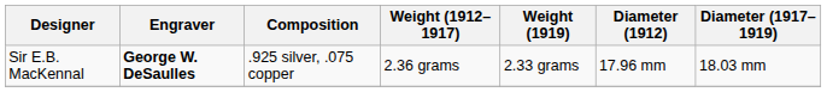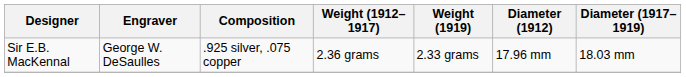Sir E.B. MacKennal | Engraver: bold -> normal
